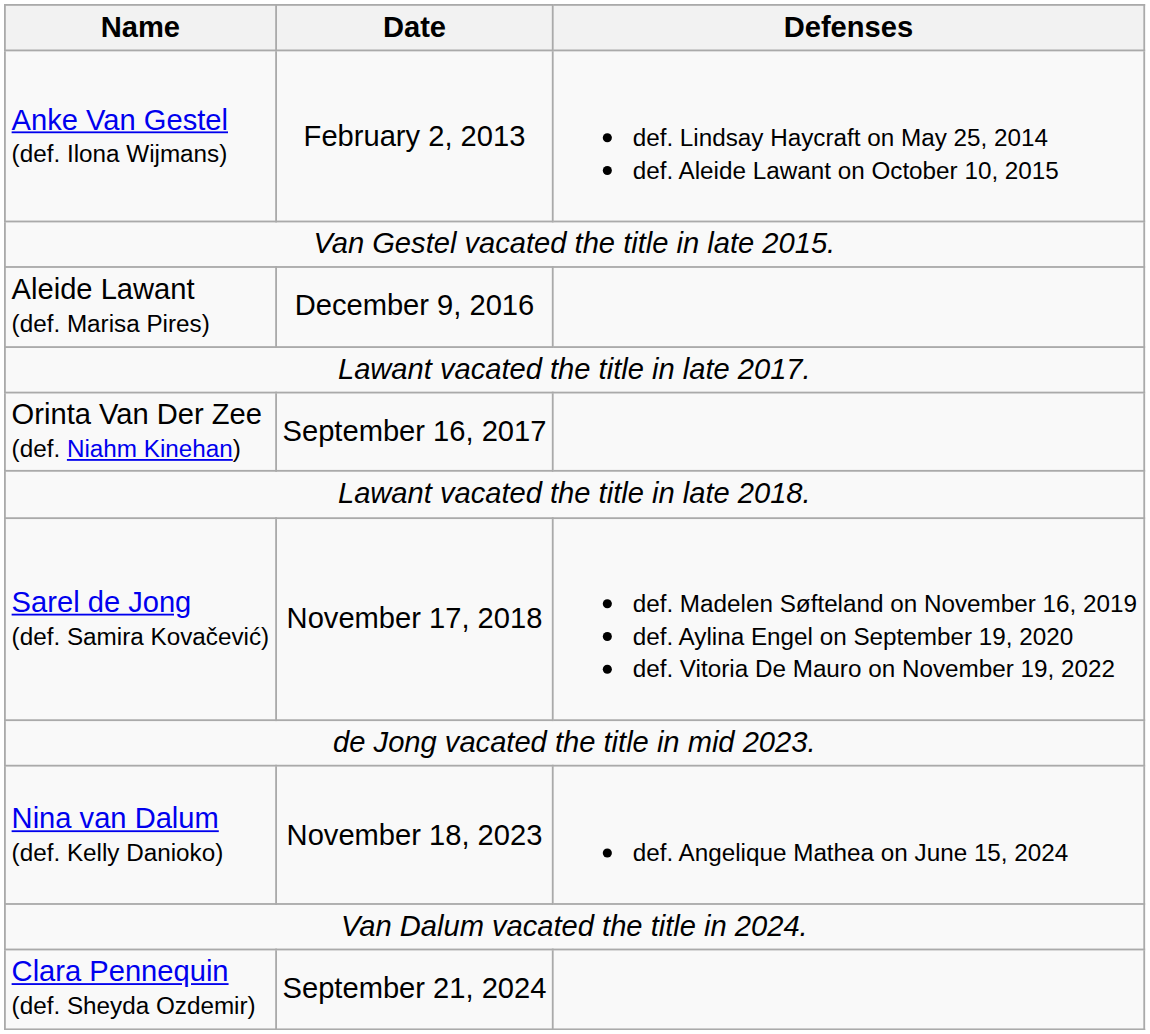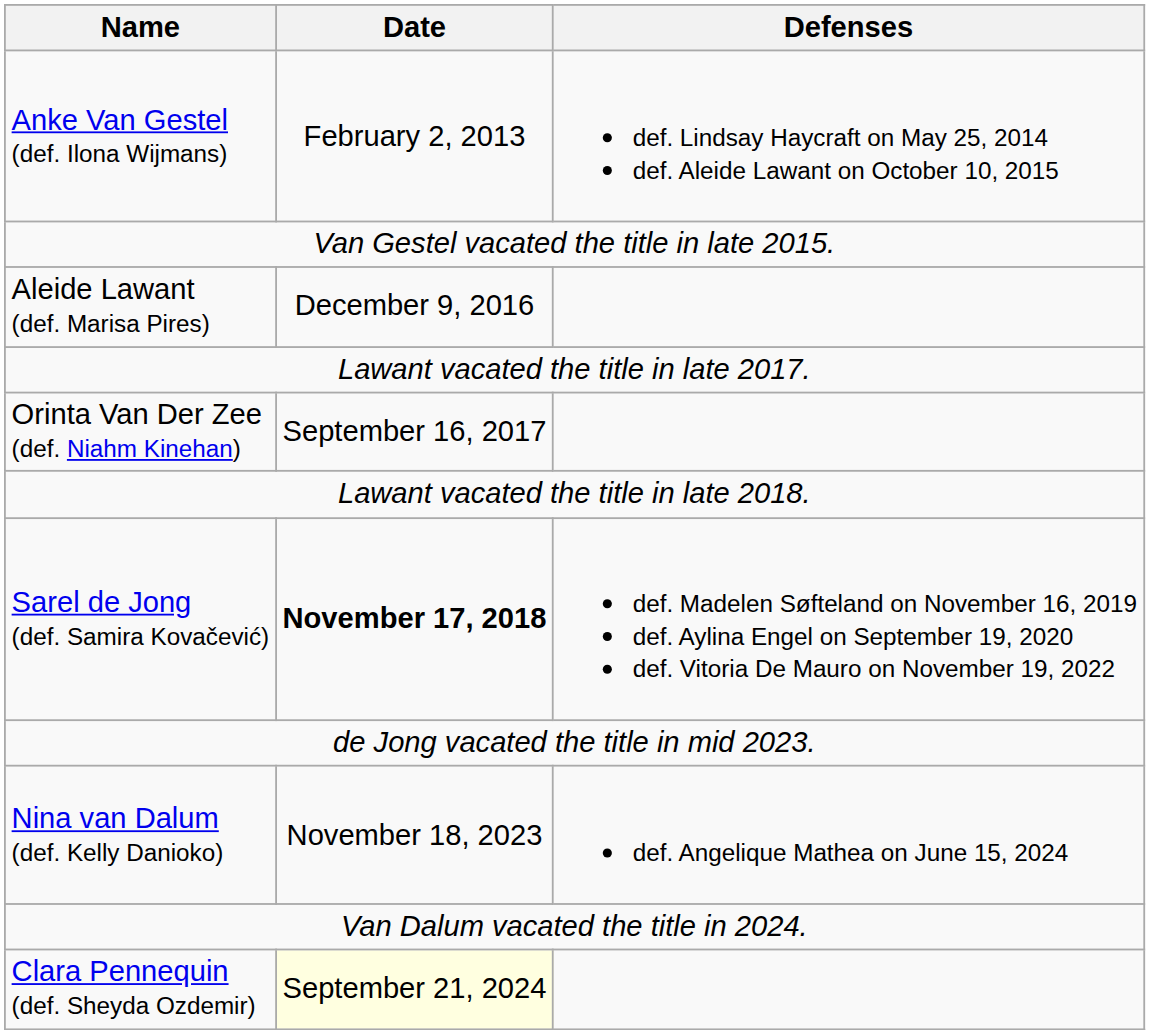Sarel de Jong (def. Samira Kovačević) | Date: normal -> bold
Clara Pennequin (def. Sheyda Ozdemir) | Date: no background -> lightyellow background
